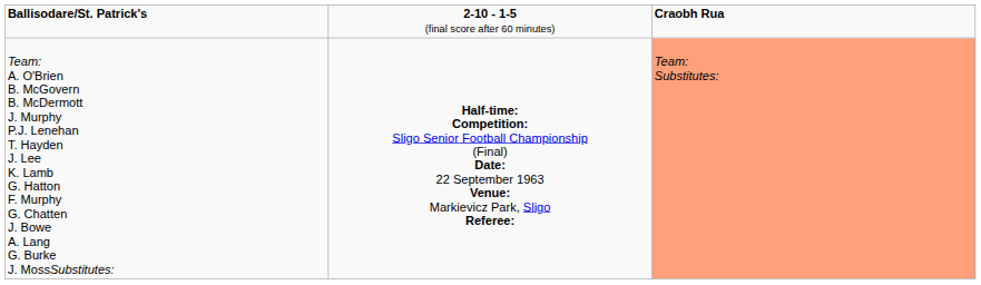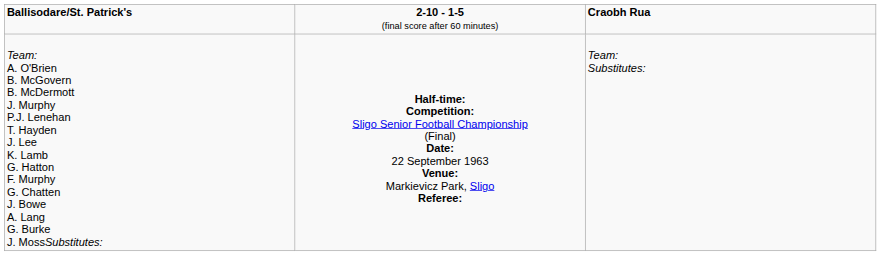row 2 | column 3: lightsalmon background -> no background
